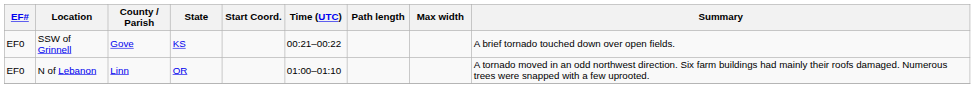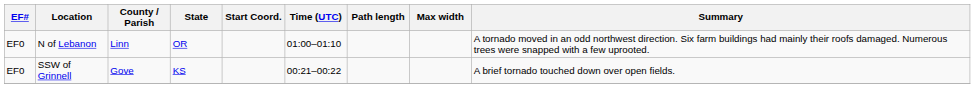rows swapped: SSW of Grinnell <-> N of Lebanon
